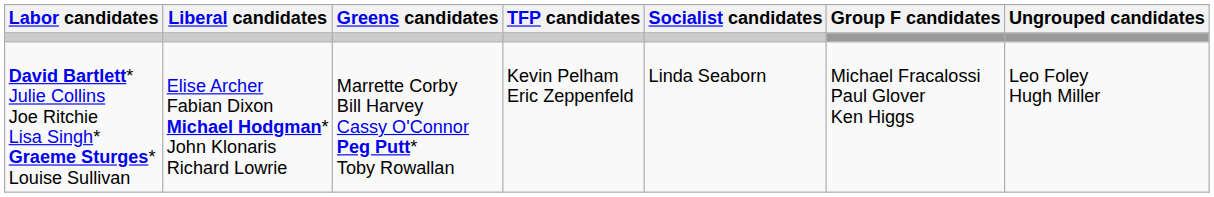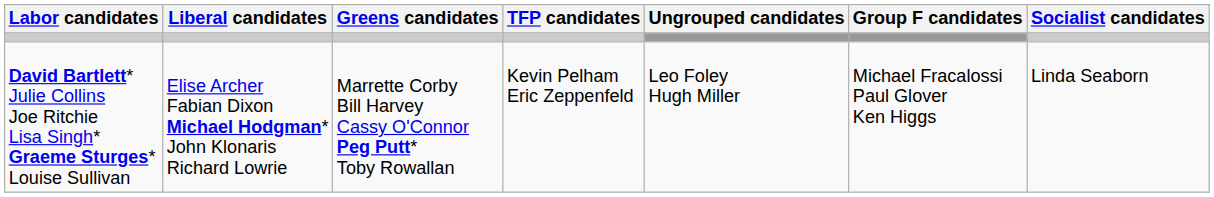columns swapped: Socialist candidates <-> Ungrouped candidates
